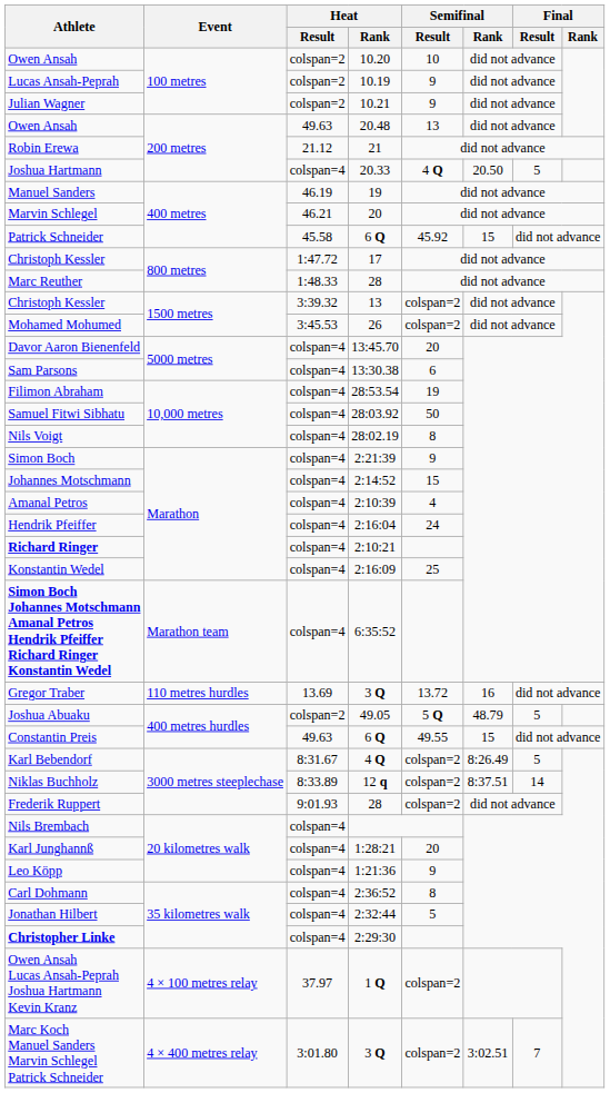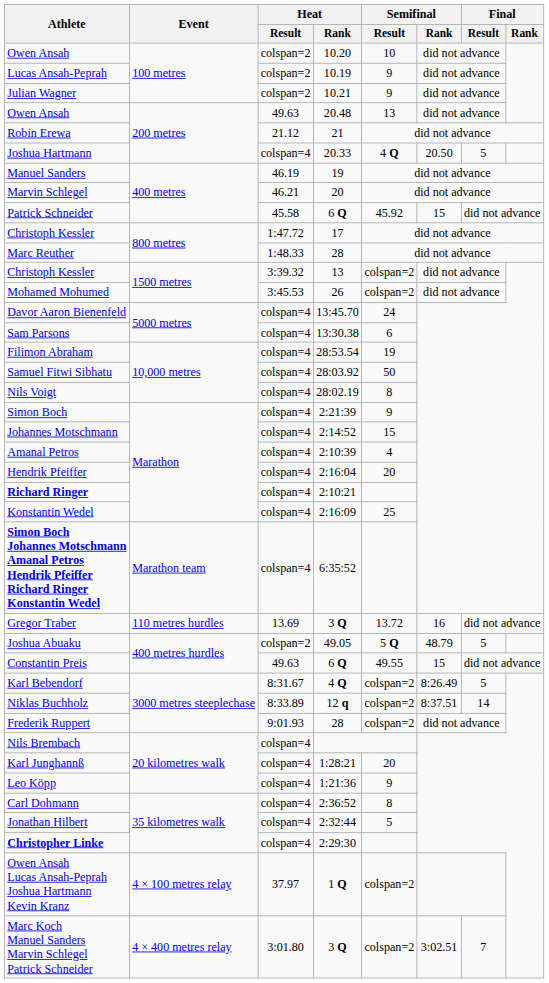Davor Aaron Bienenfeld | Semifinal / Result: 20 -> 24
Hendrik Pfeiffer | Semifinal / Result: 24 -> 20
